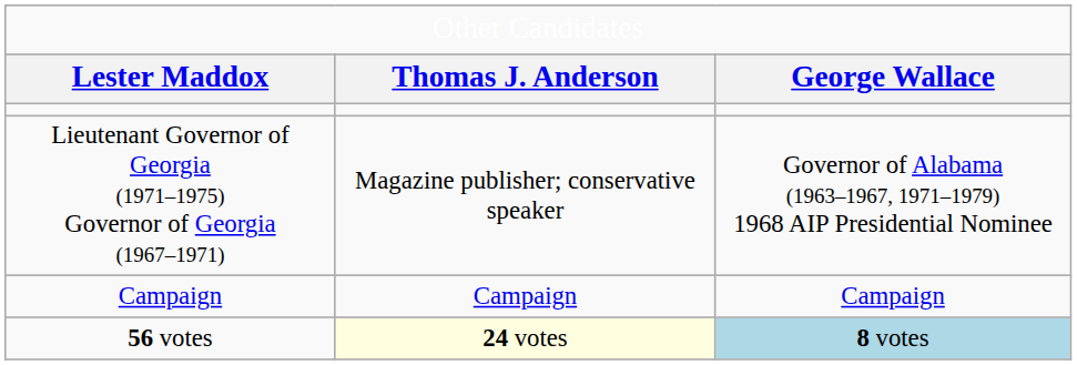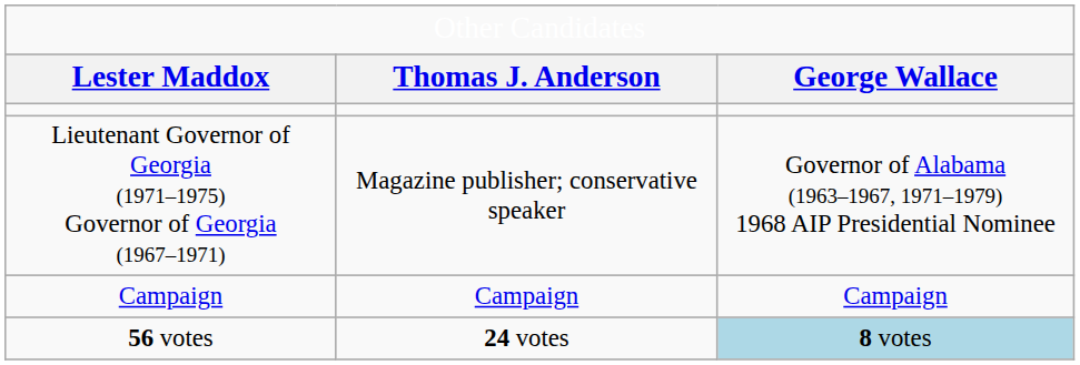56 votes | column 2: lightyellow background -> no background
